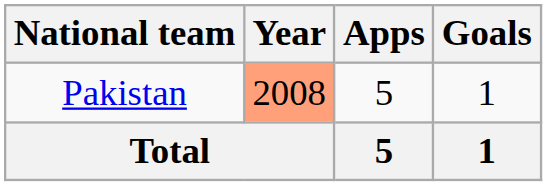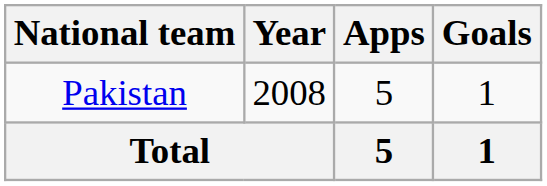Pakistan | Year: lightsalmon background -> no background
